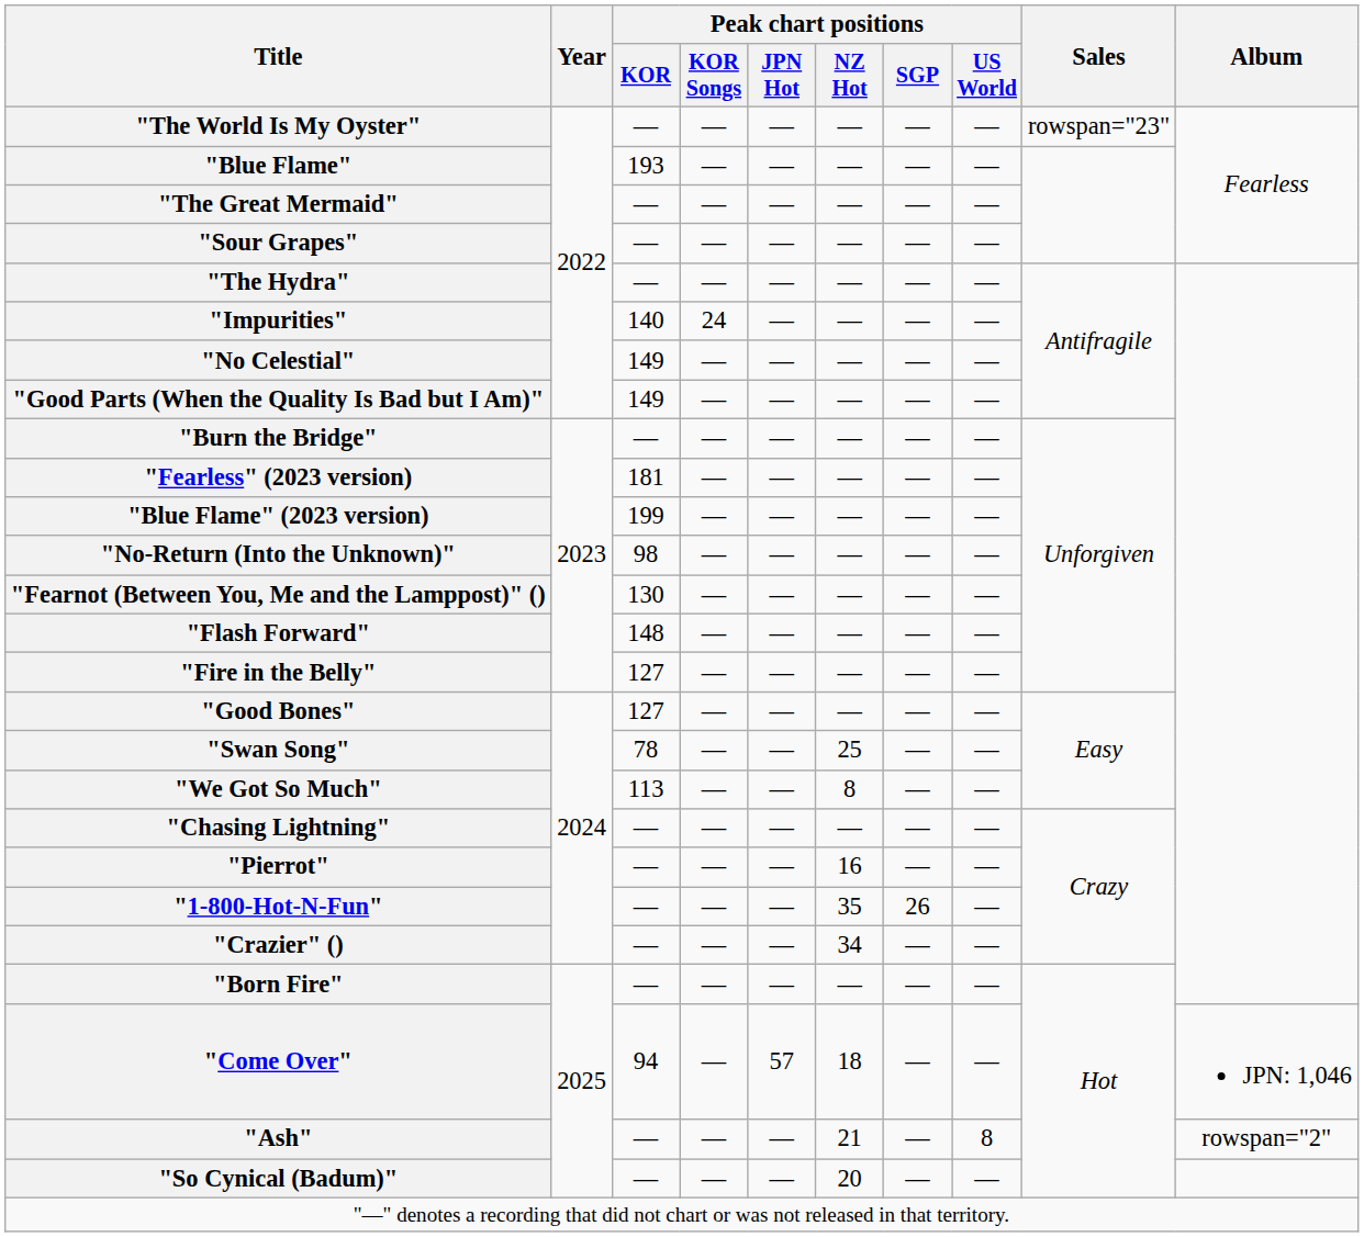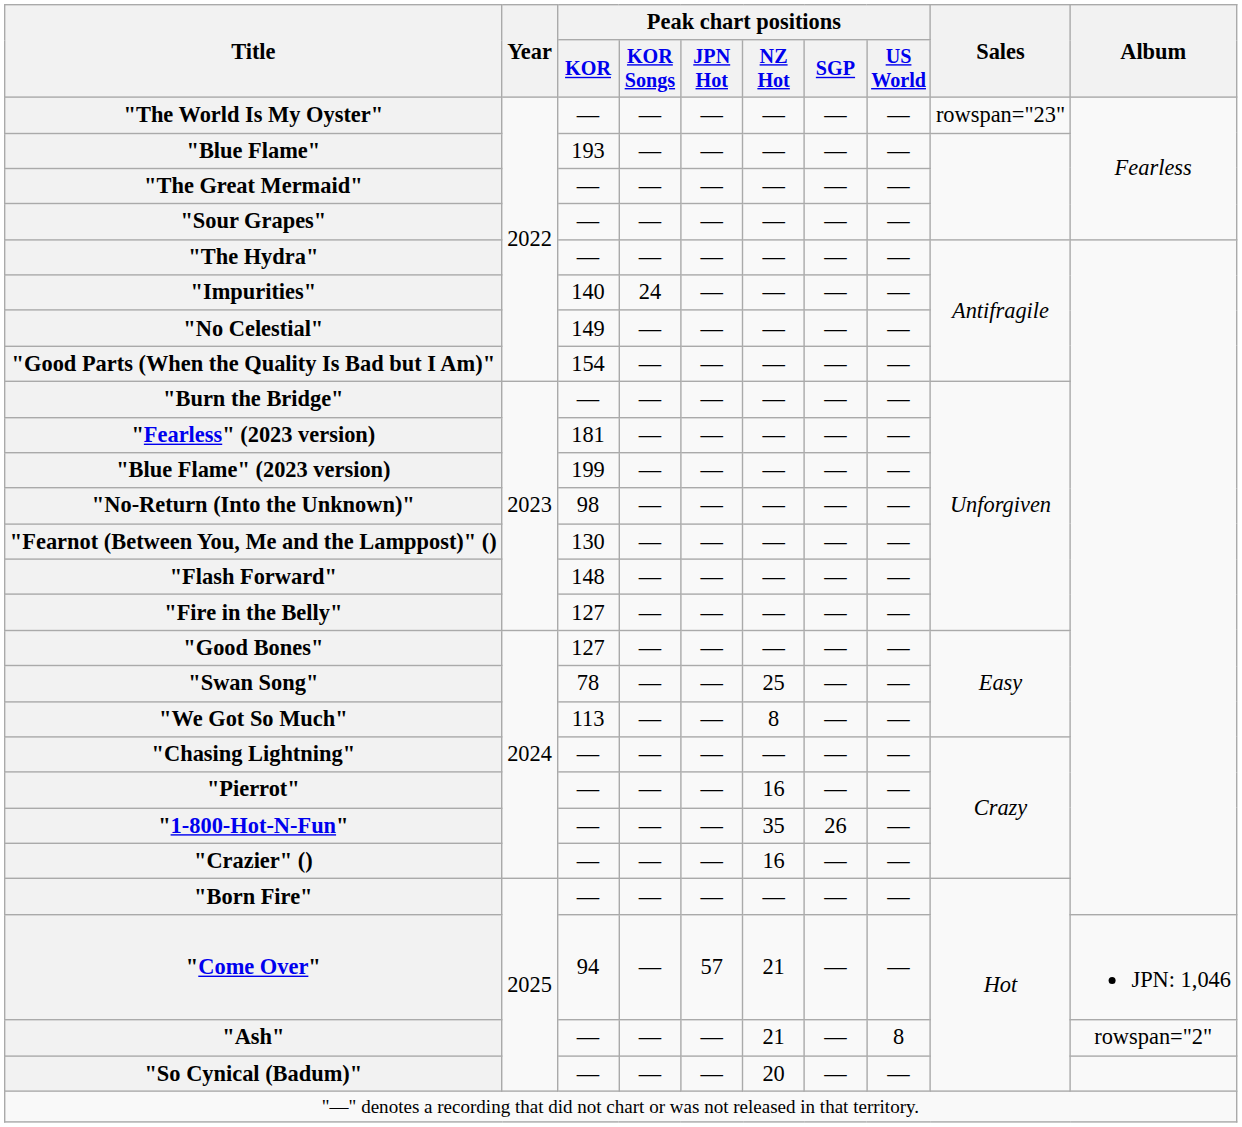"Good Parts (When the Quality Is Bad but I Am)" | Peak chart positions / KOR: 149 -> 154
"Crazier" () | Peak chart positions / NZ Hot: 34 -> 16
"Come Over" | Peak chart positions / NZ Hot: 18 -> 21
